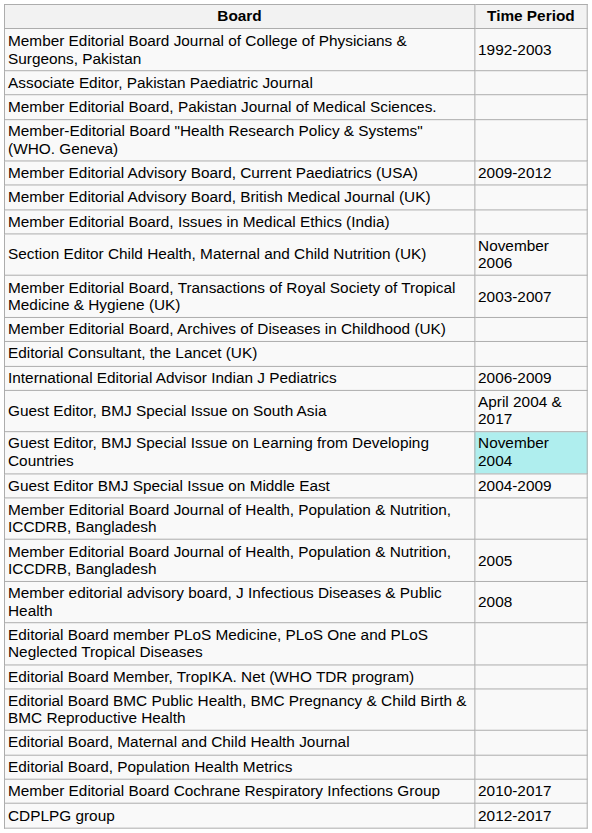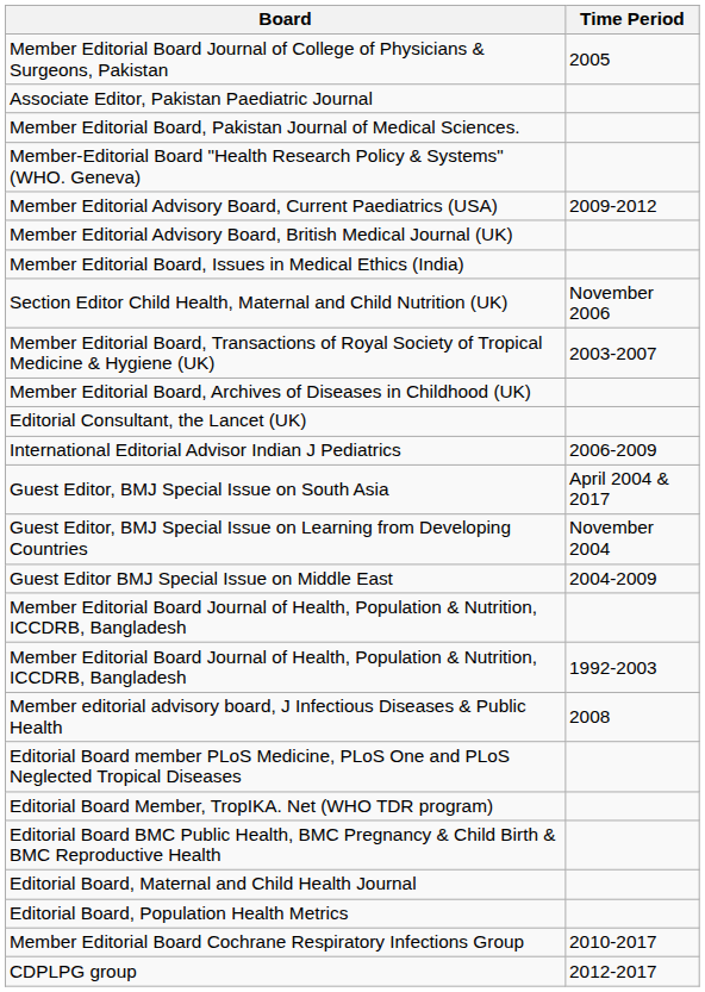row 2 | Time Period: 1992-2003 -> 2005
row 15 | Time Period: paleturquoise background -> no background
row 18 | Time Period: 2005 -> 1992-2003
